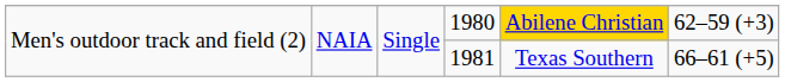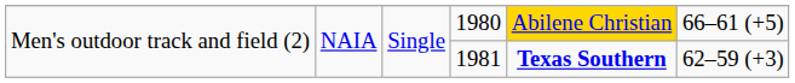1980 | column 6: 62–59 (+3) -> 66–61 (+5)
1981 | column 5: normal -> bold
1981 | column 6: 66–61 (+5) -> 62–59 (+3)
